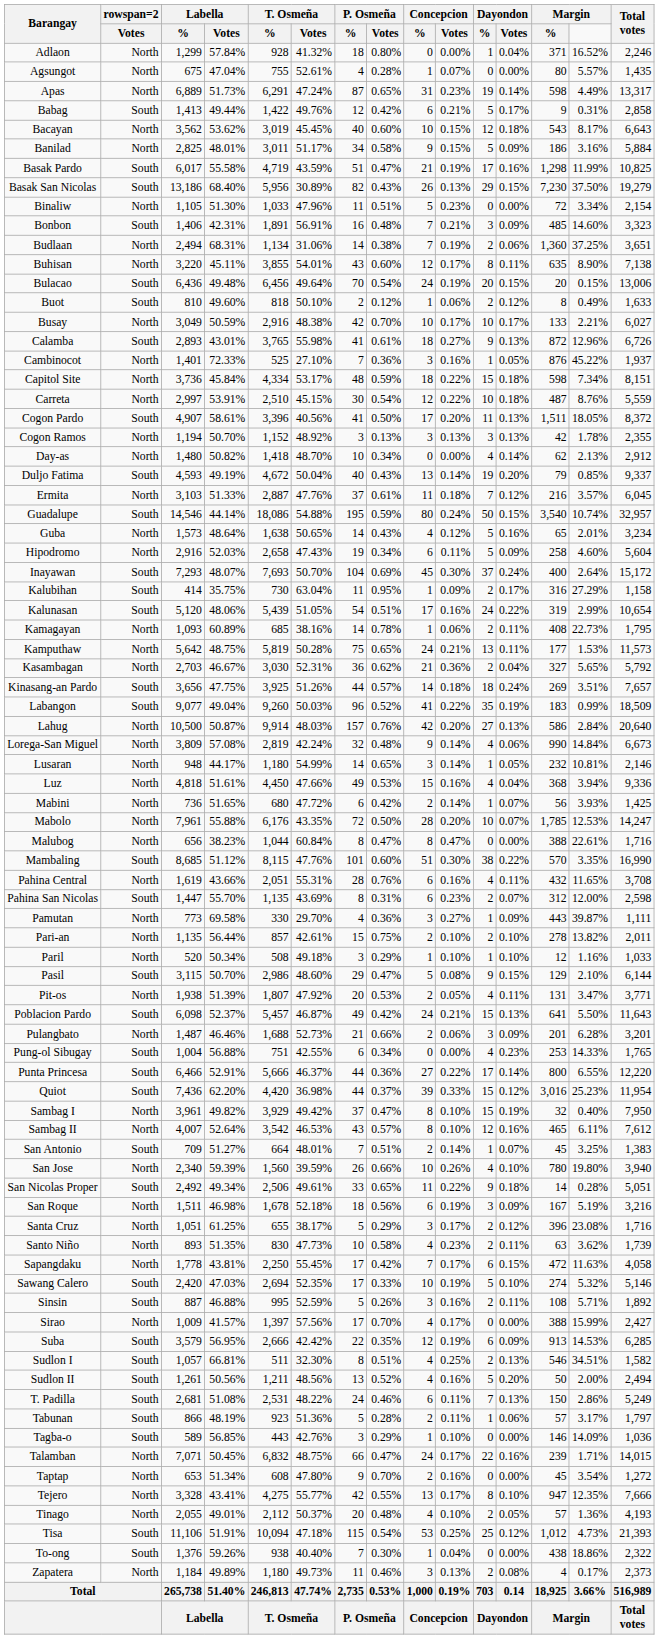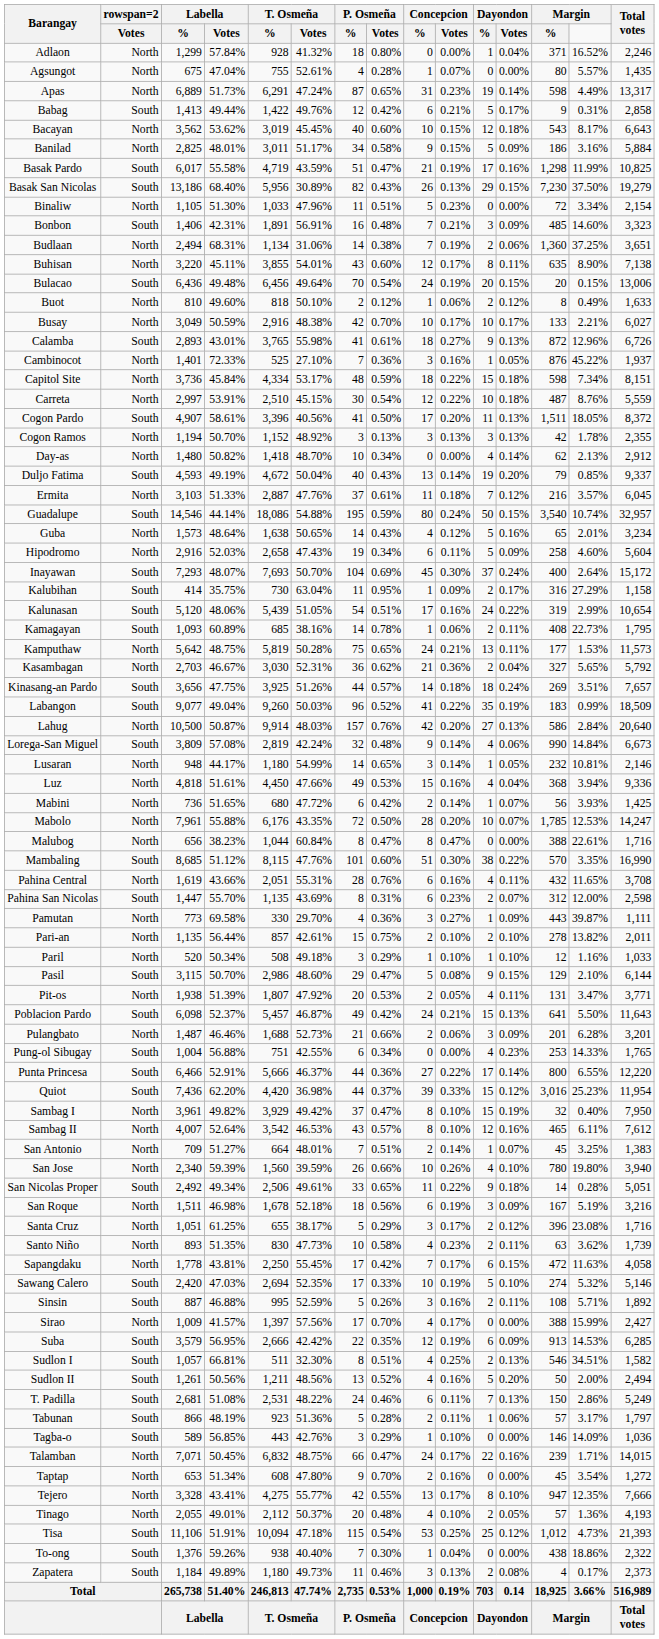Buot | rowspan=2 / Votes: South -> North
Kamagayan | rowspan=2 / Votes: North -> South
Lorega‑San Miguel | rowspan=2 / Votes: North -> South
San Antonio | rowspan=2 / Votes: South -> North
Zapatera | rowspan=2 / Votes: North -> South
